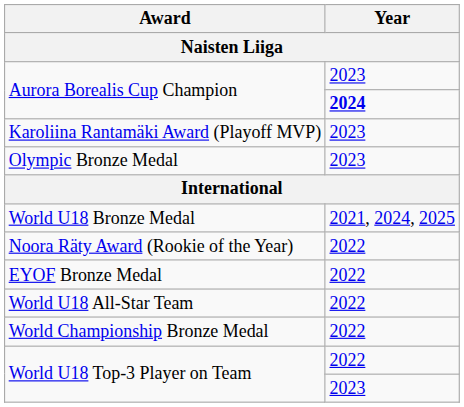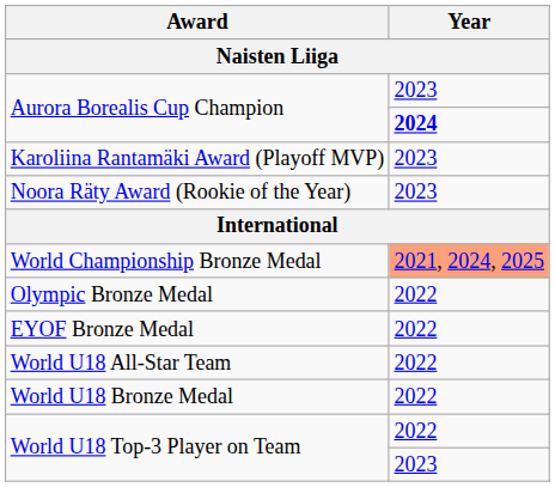row 6 | Award: Olympic Bronze Medal -> Noora Räty Award (Rookie of the Year)
row 8 | Award: World U18 Bronze Medal -> World Championship Bronze Medal
row 8 | Year: no background -> lightsalmon background
row 9 | Award: Noora Räty Award (Rookie of the Year) -> Olympic Bronze Medal
row 12 | Award: World Championship Bronze Medal -> World U18 Bronze Medal
